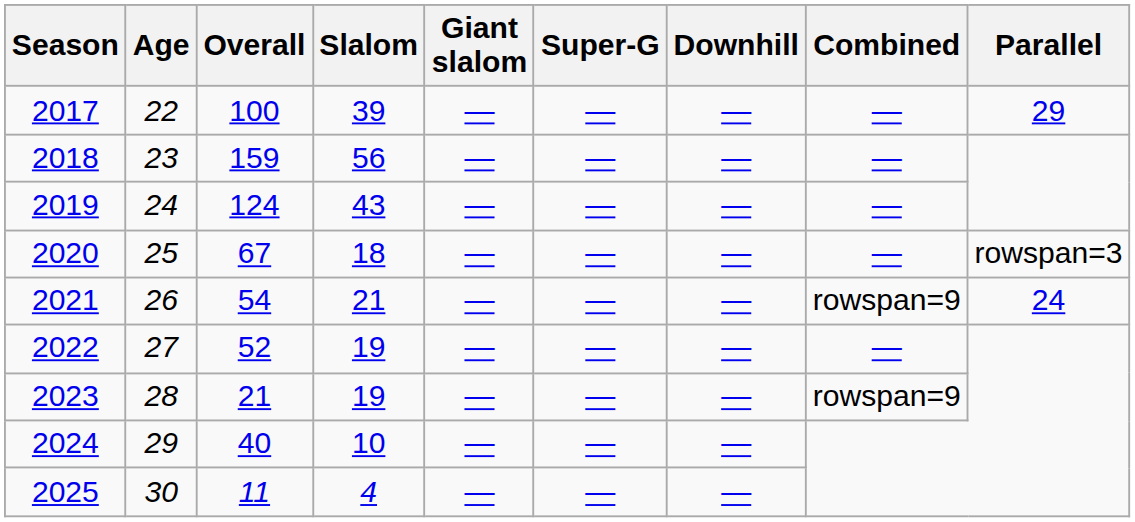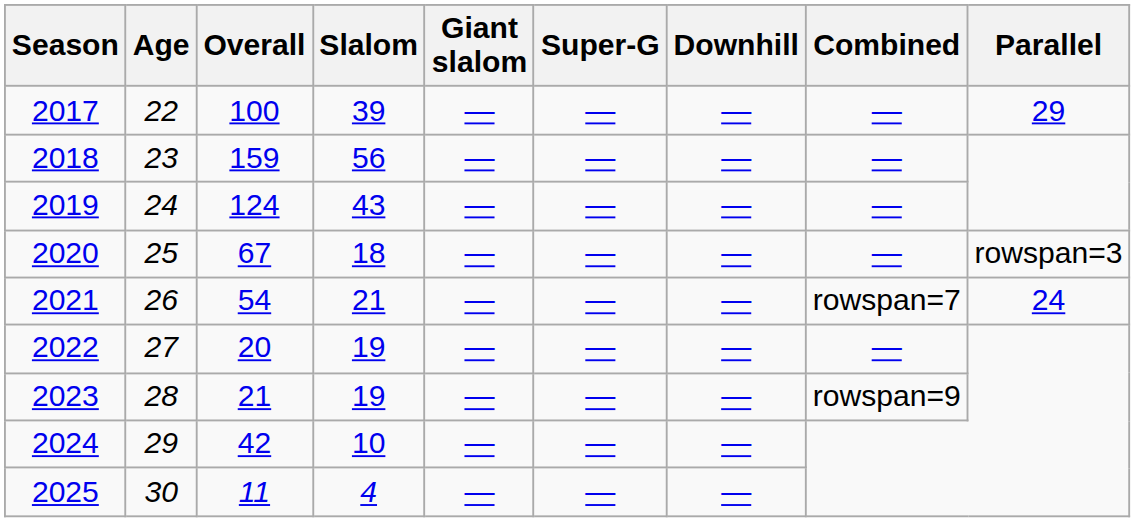2021 | Combined: rowspan=9 -> rowspan=7
2022 | Overall: 52 -> 20
2024 | Overall: 40 -> 42
